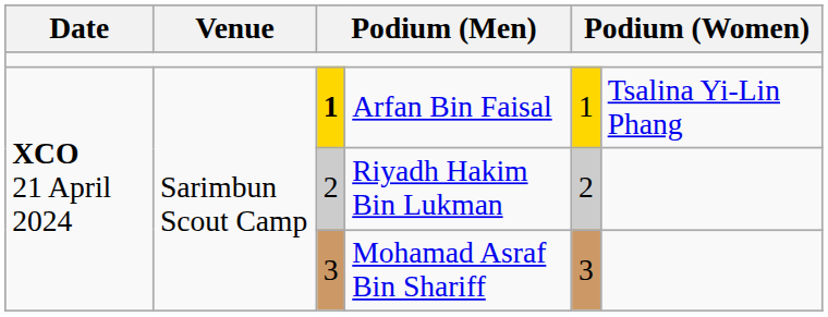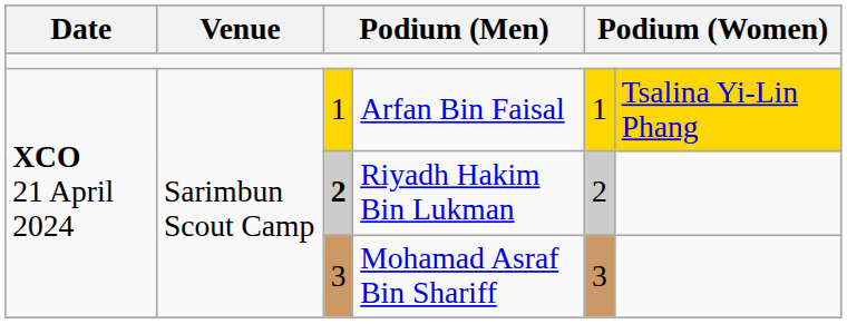Arfan Bin Faisal | column 3: bold -> normal
Arfan Bin Faisal | column 6: no background -> gold background
Riyadh Hakim Bin Lukman | column 3: normal -> bold
